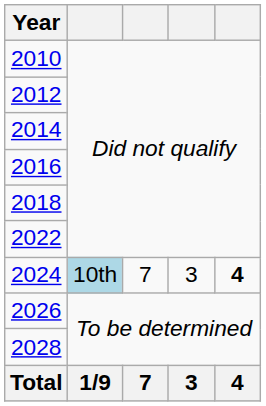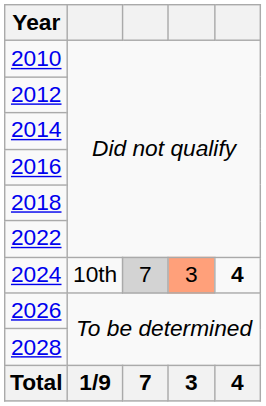2024 | column 2: lightblue background -> no background
2024 | column 3: no background -> lightgrey background
2024 | column 4: no background -> lightsalmon background
